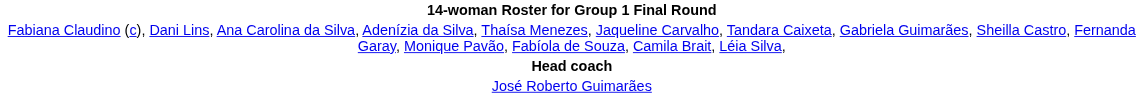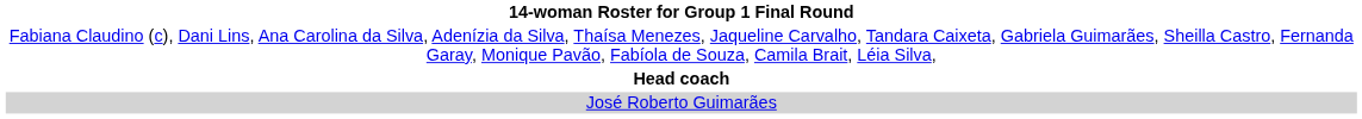row 4 | column 1: no background -> lightgrey background
